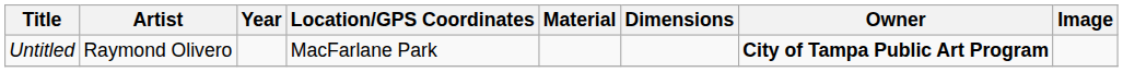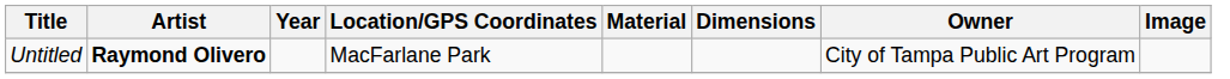Untitled | Artist: normal -> bold
Untitled | Owner: bold -> normal
